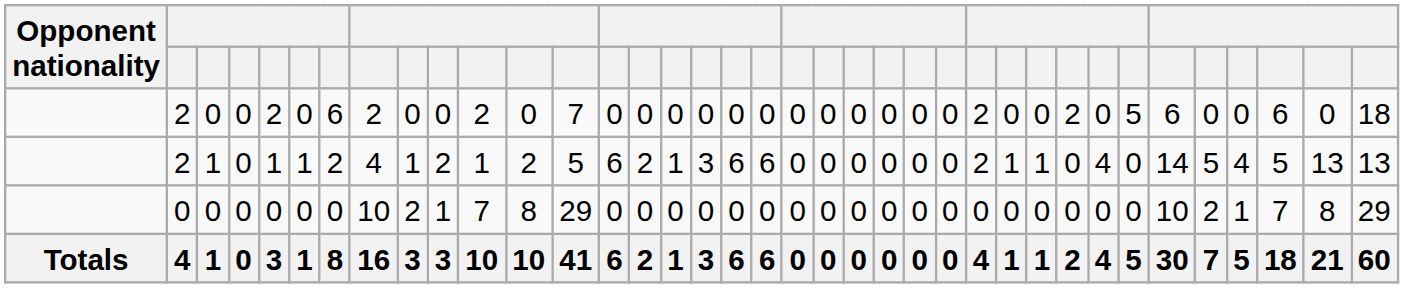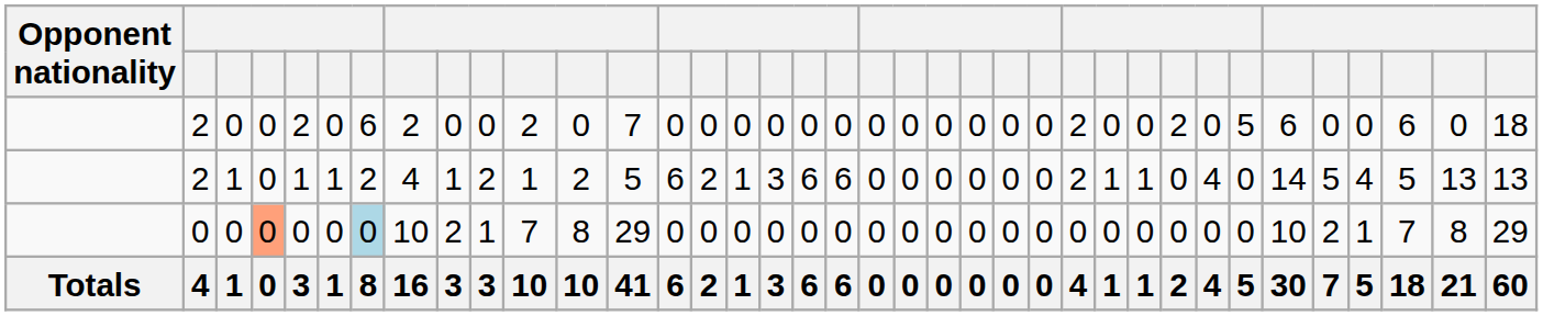row 5 | column 4: no background -> lightsalmon background
row 5 | column 7: no background -> lightblue background
